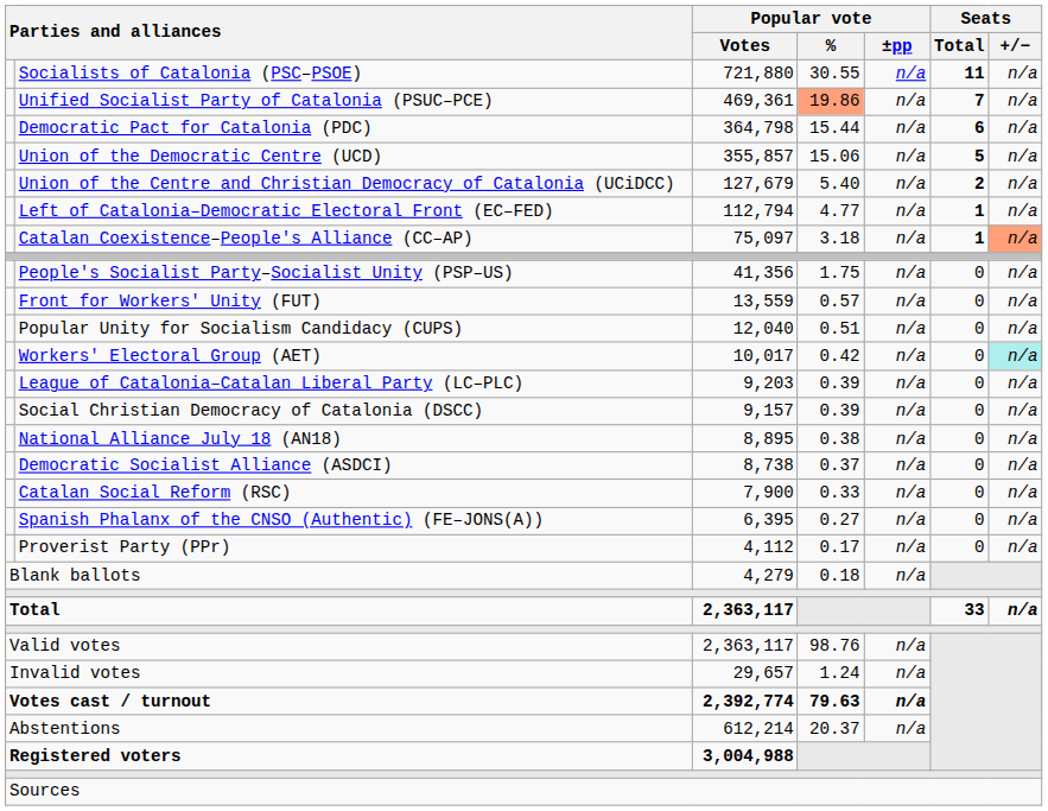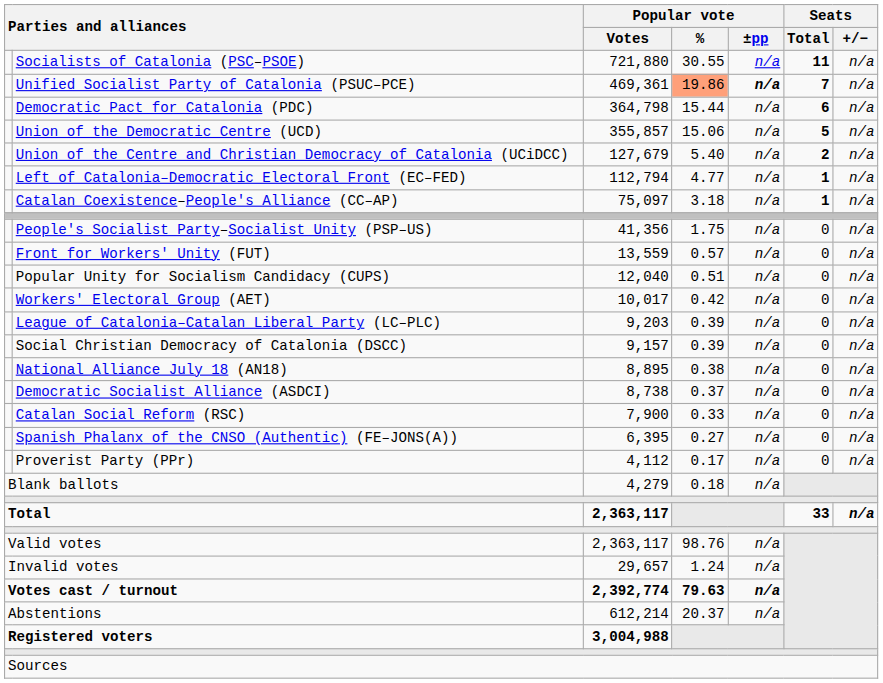Unified Socialist Party of Catalonia (PSUC–PCE) | Popular vote / ±pp: normal -> bold
Catalan Coexistence–People's Alliance (CC–AP) | Seats / +/−: lightsalmon background -> no background
Workers' Electoral Group (AET) | Seats / +/−: paleturquoise background -> no background
